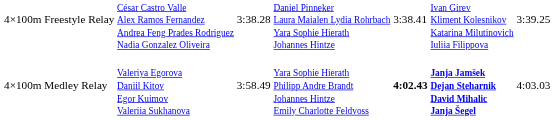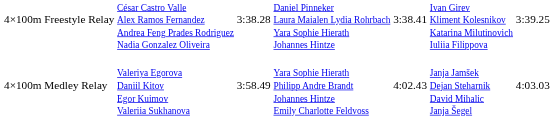4×100m Medley Relay | column 5: bold -> normal
4×100m Medley Relay | column 6: bold -> normal
